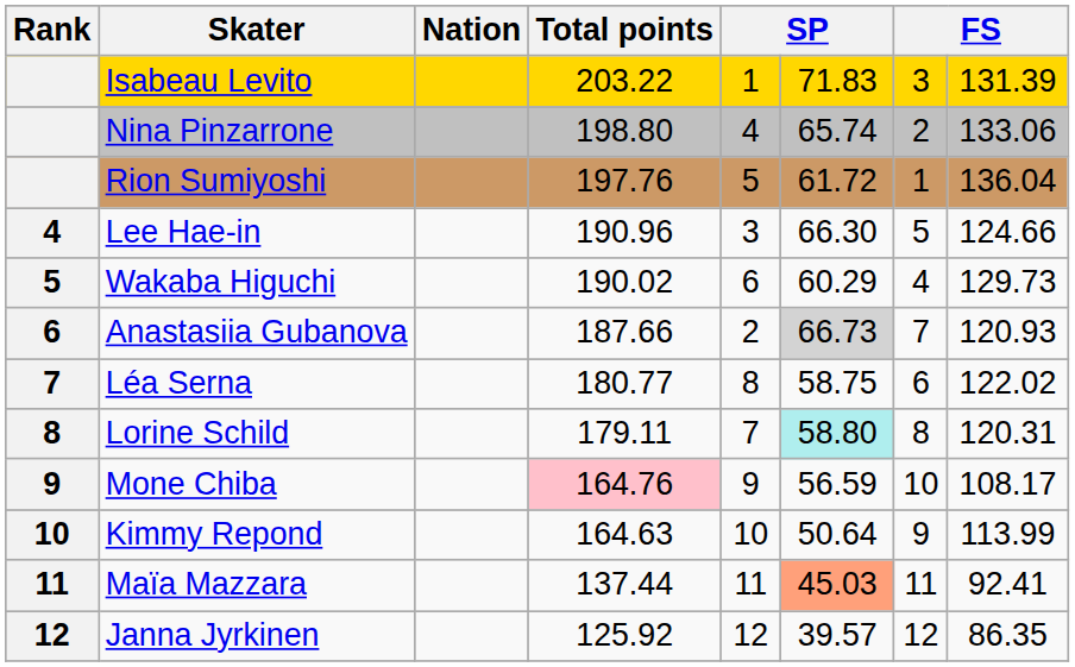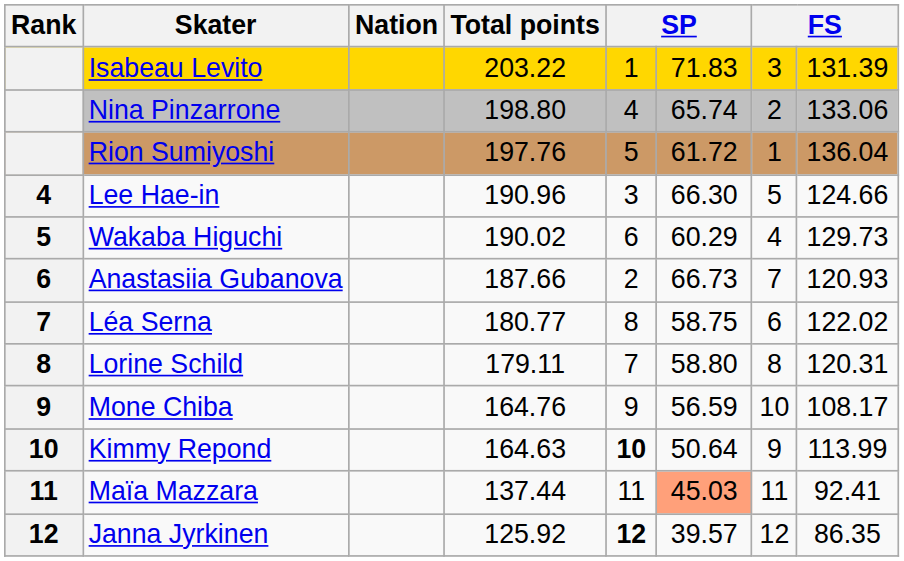Anastasiia Gubanova | column 6: lightgrey background -> no background
Lorine Schild | column 6: paleturquoise background -> no background
Mone Chiba | Total points: pink background -> no background
Kimmy Repond | column 5: normal -> bold
Janna Jyrkinen | column 5: normal -> bold
